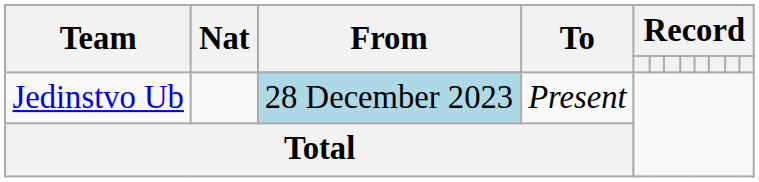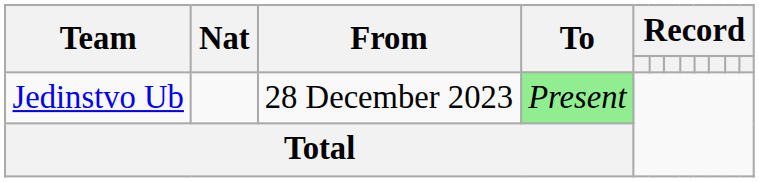Jedinstvo Ub | From: lightblue background -> no background
Jedinstvo Ub | To: no background -> lightgreen background
